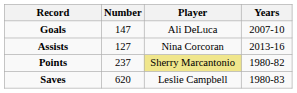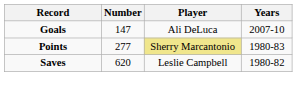- row: Assists | 127 | Nina Corcoran | 2013-16
Points | Number: 237 -> 277
Points | Years: 1980-82 -> 1980-83
Saves | Years: 1980-83 -> 1980-82
